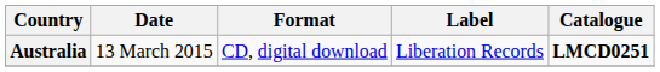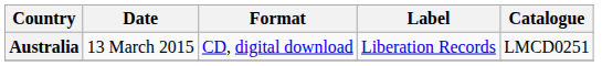Australia | Catalogue: bold -> normal
